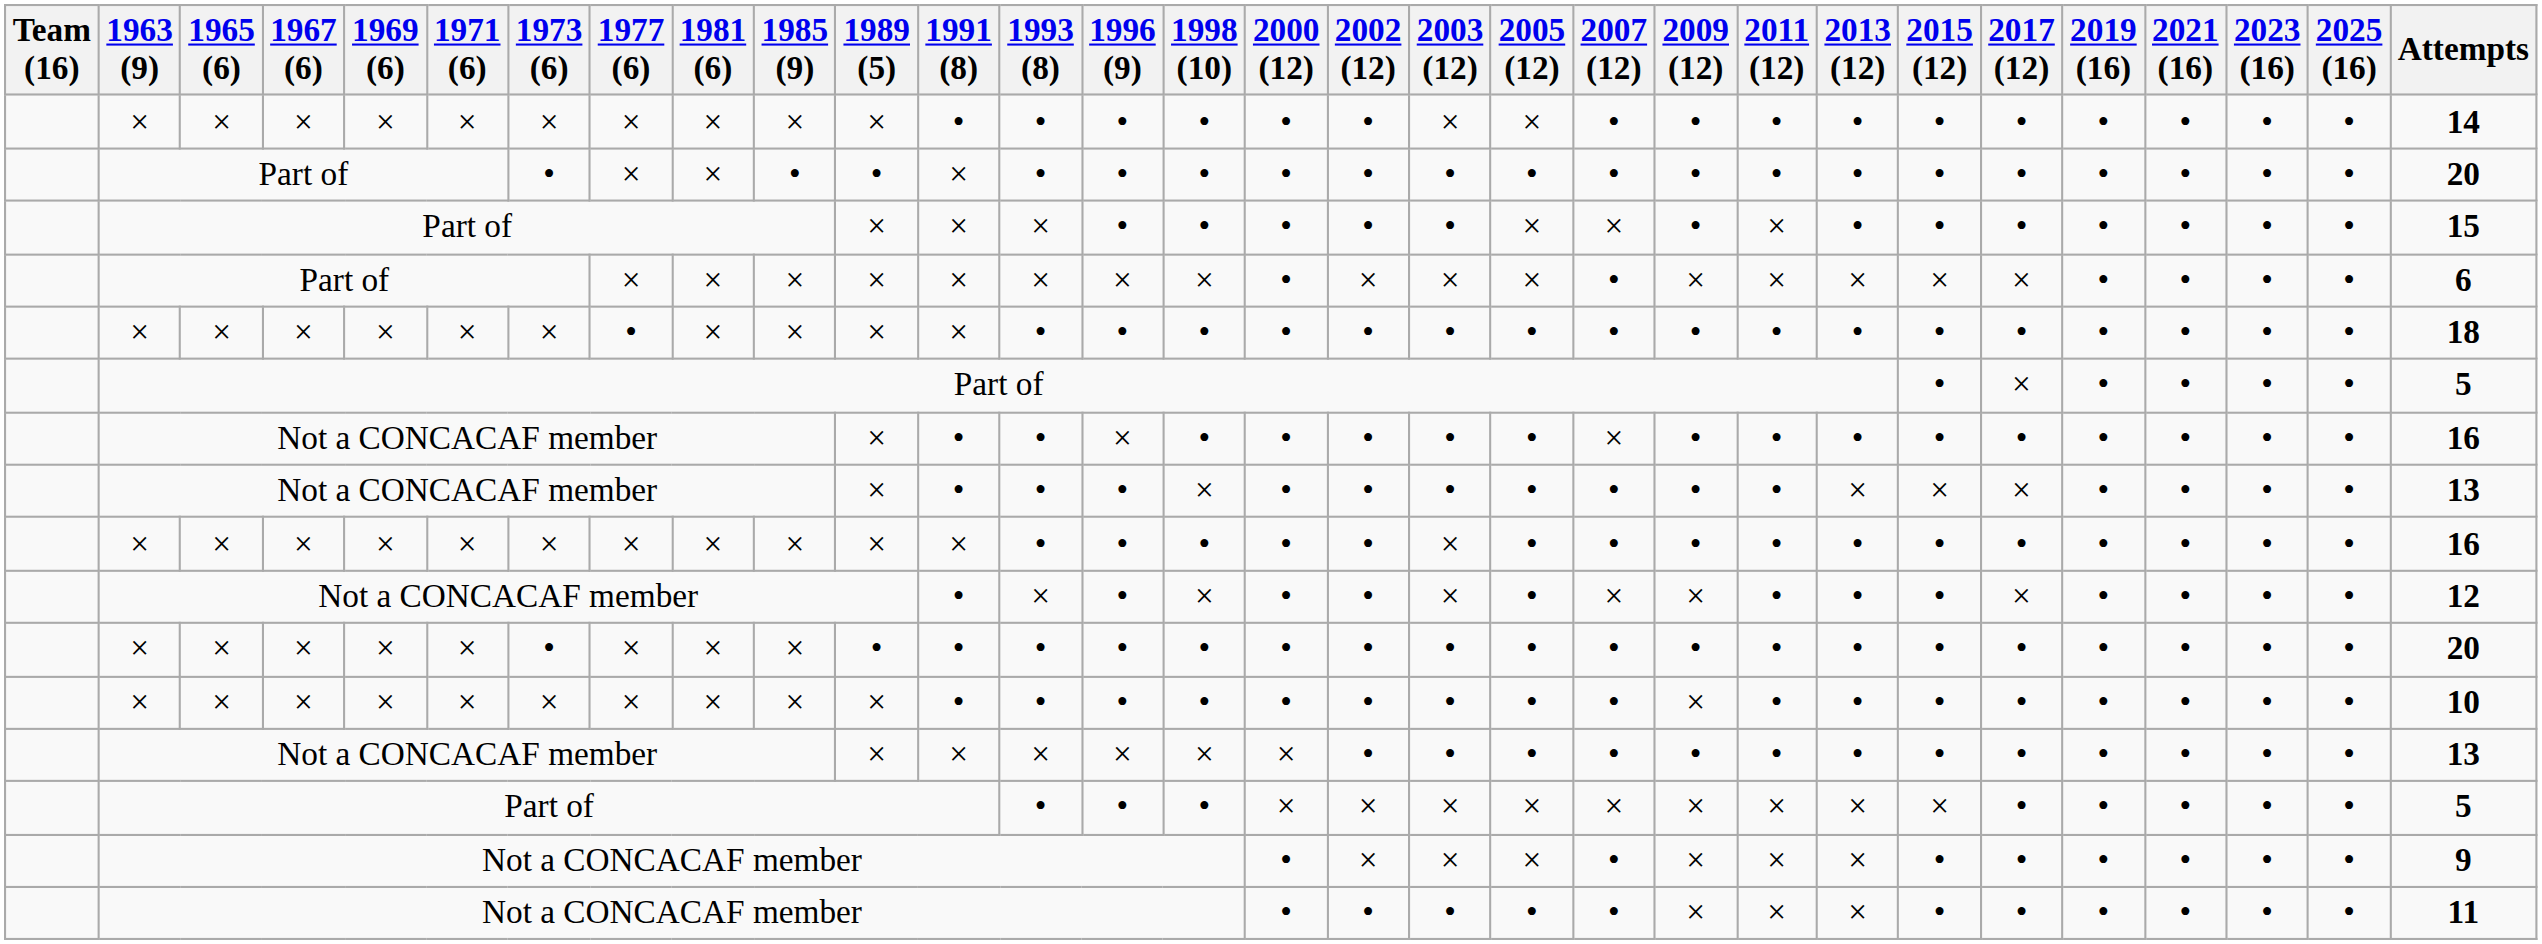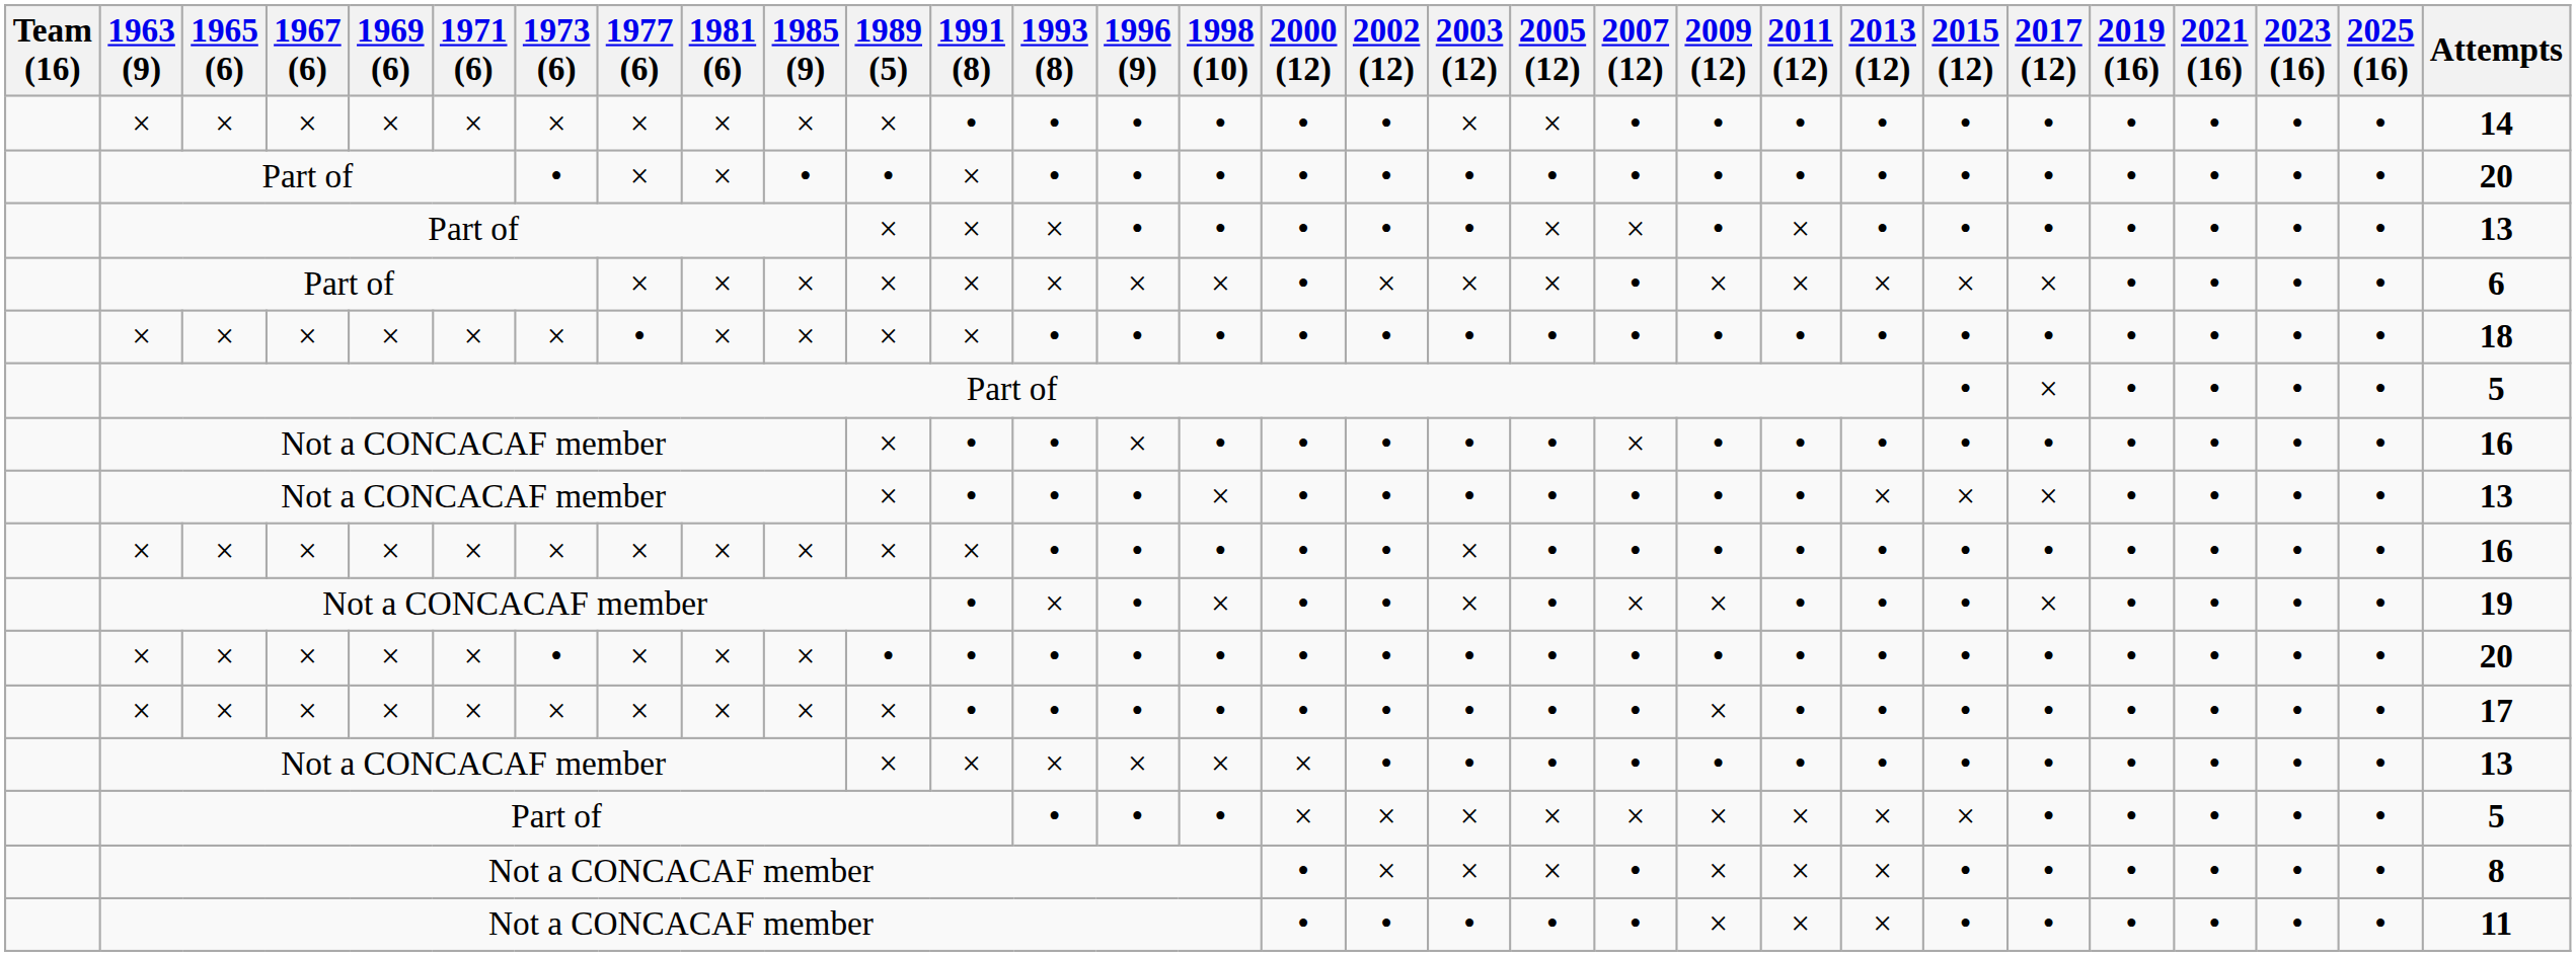row 4 | Attempts: 15 -> 13
row 11 | Attempts: 12 -> 19
row 13 | Attempts: 10 -> 17
row 16 | Attempts: 9 -> 8
